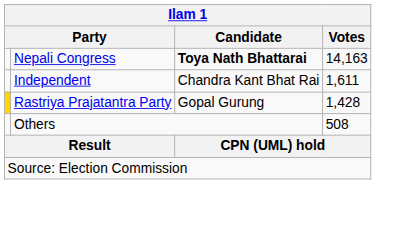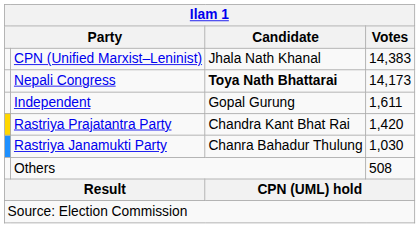+ row: CPN (Unified Marxist–Leninist) | Jhala Nath Khanal | 14,383
Nepali Congress | Votes: 14,163 -> 14,173
Independent | Candidate: Chandra Kant Bhat Rai -> Gopal Gurung
Rastriya Prajatantra Party | Candidate: Gopal Gurung -> Chandra Kant Bhat Rai
Rastriya Prajatantra Party | Votes: 1,428 -> 1,420
+ row: Rastriya Janamukti Party | Chanra Bahadur Thulung | 1,030
